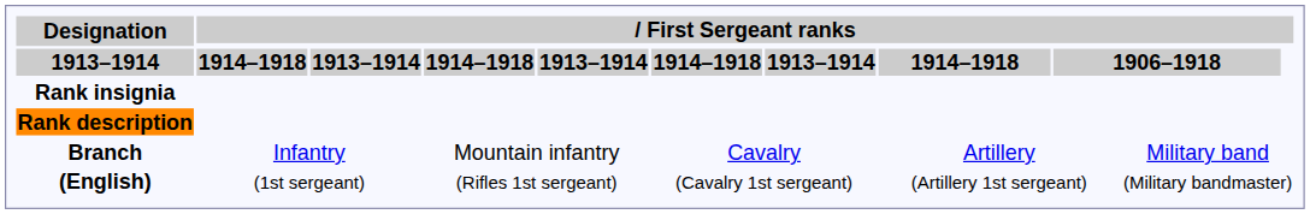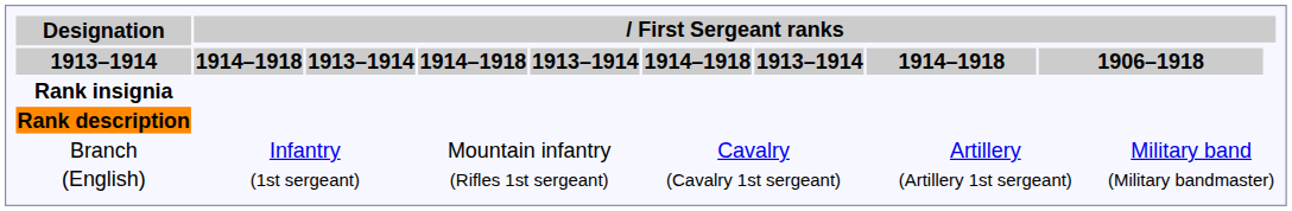Branch | Designation: bold -> normal
(English) | Designation: bold -> normal
